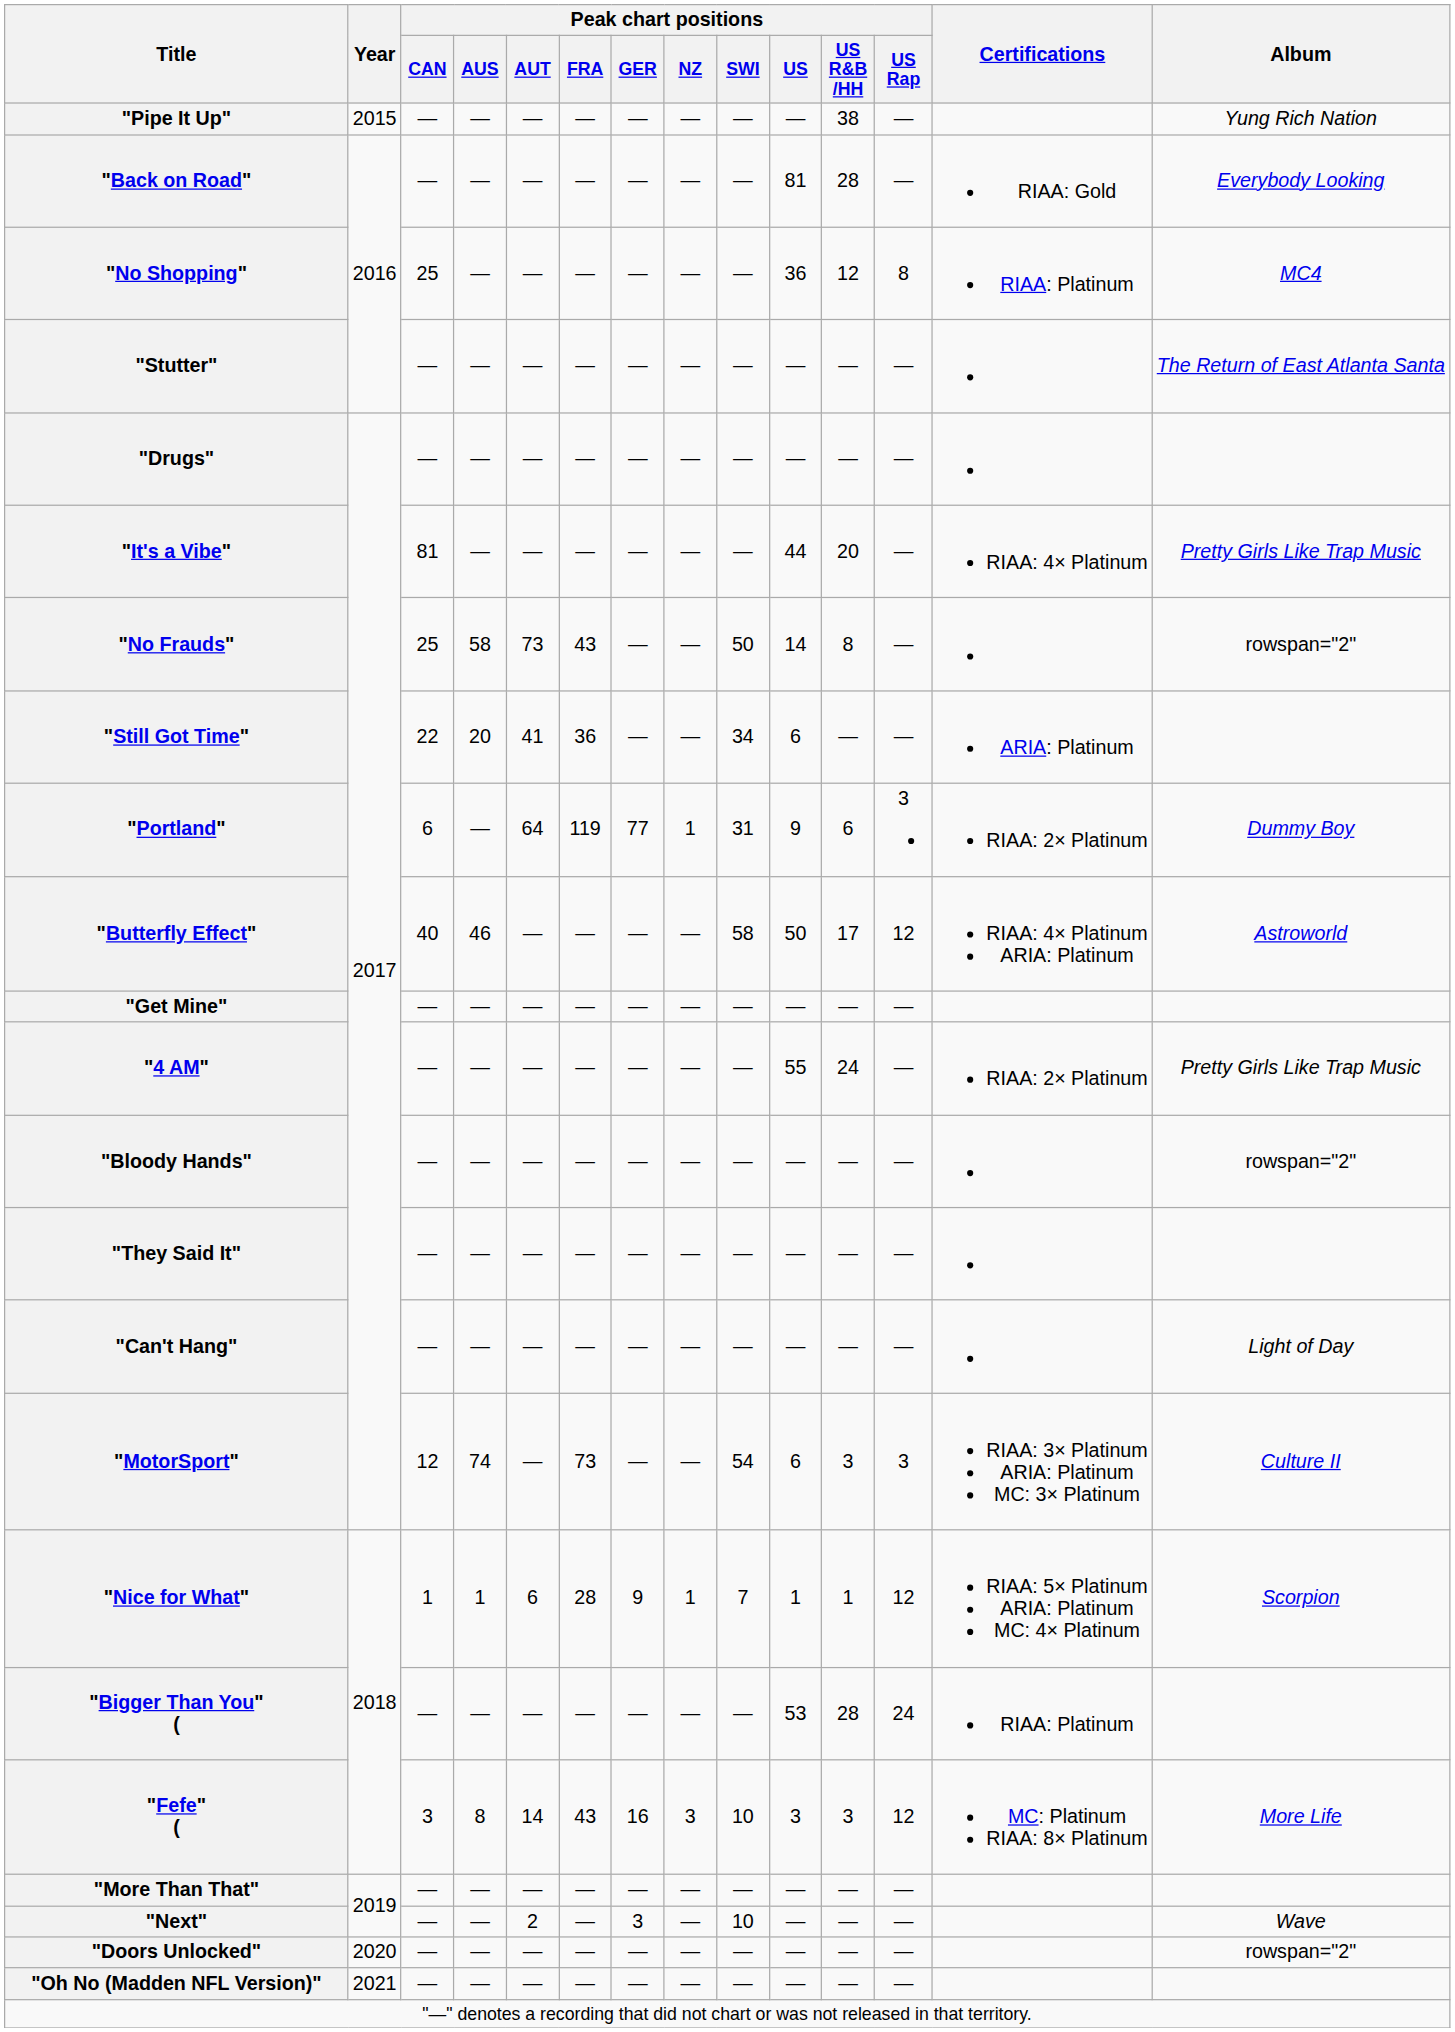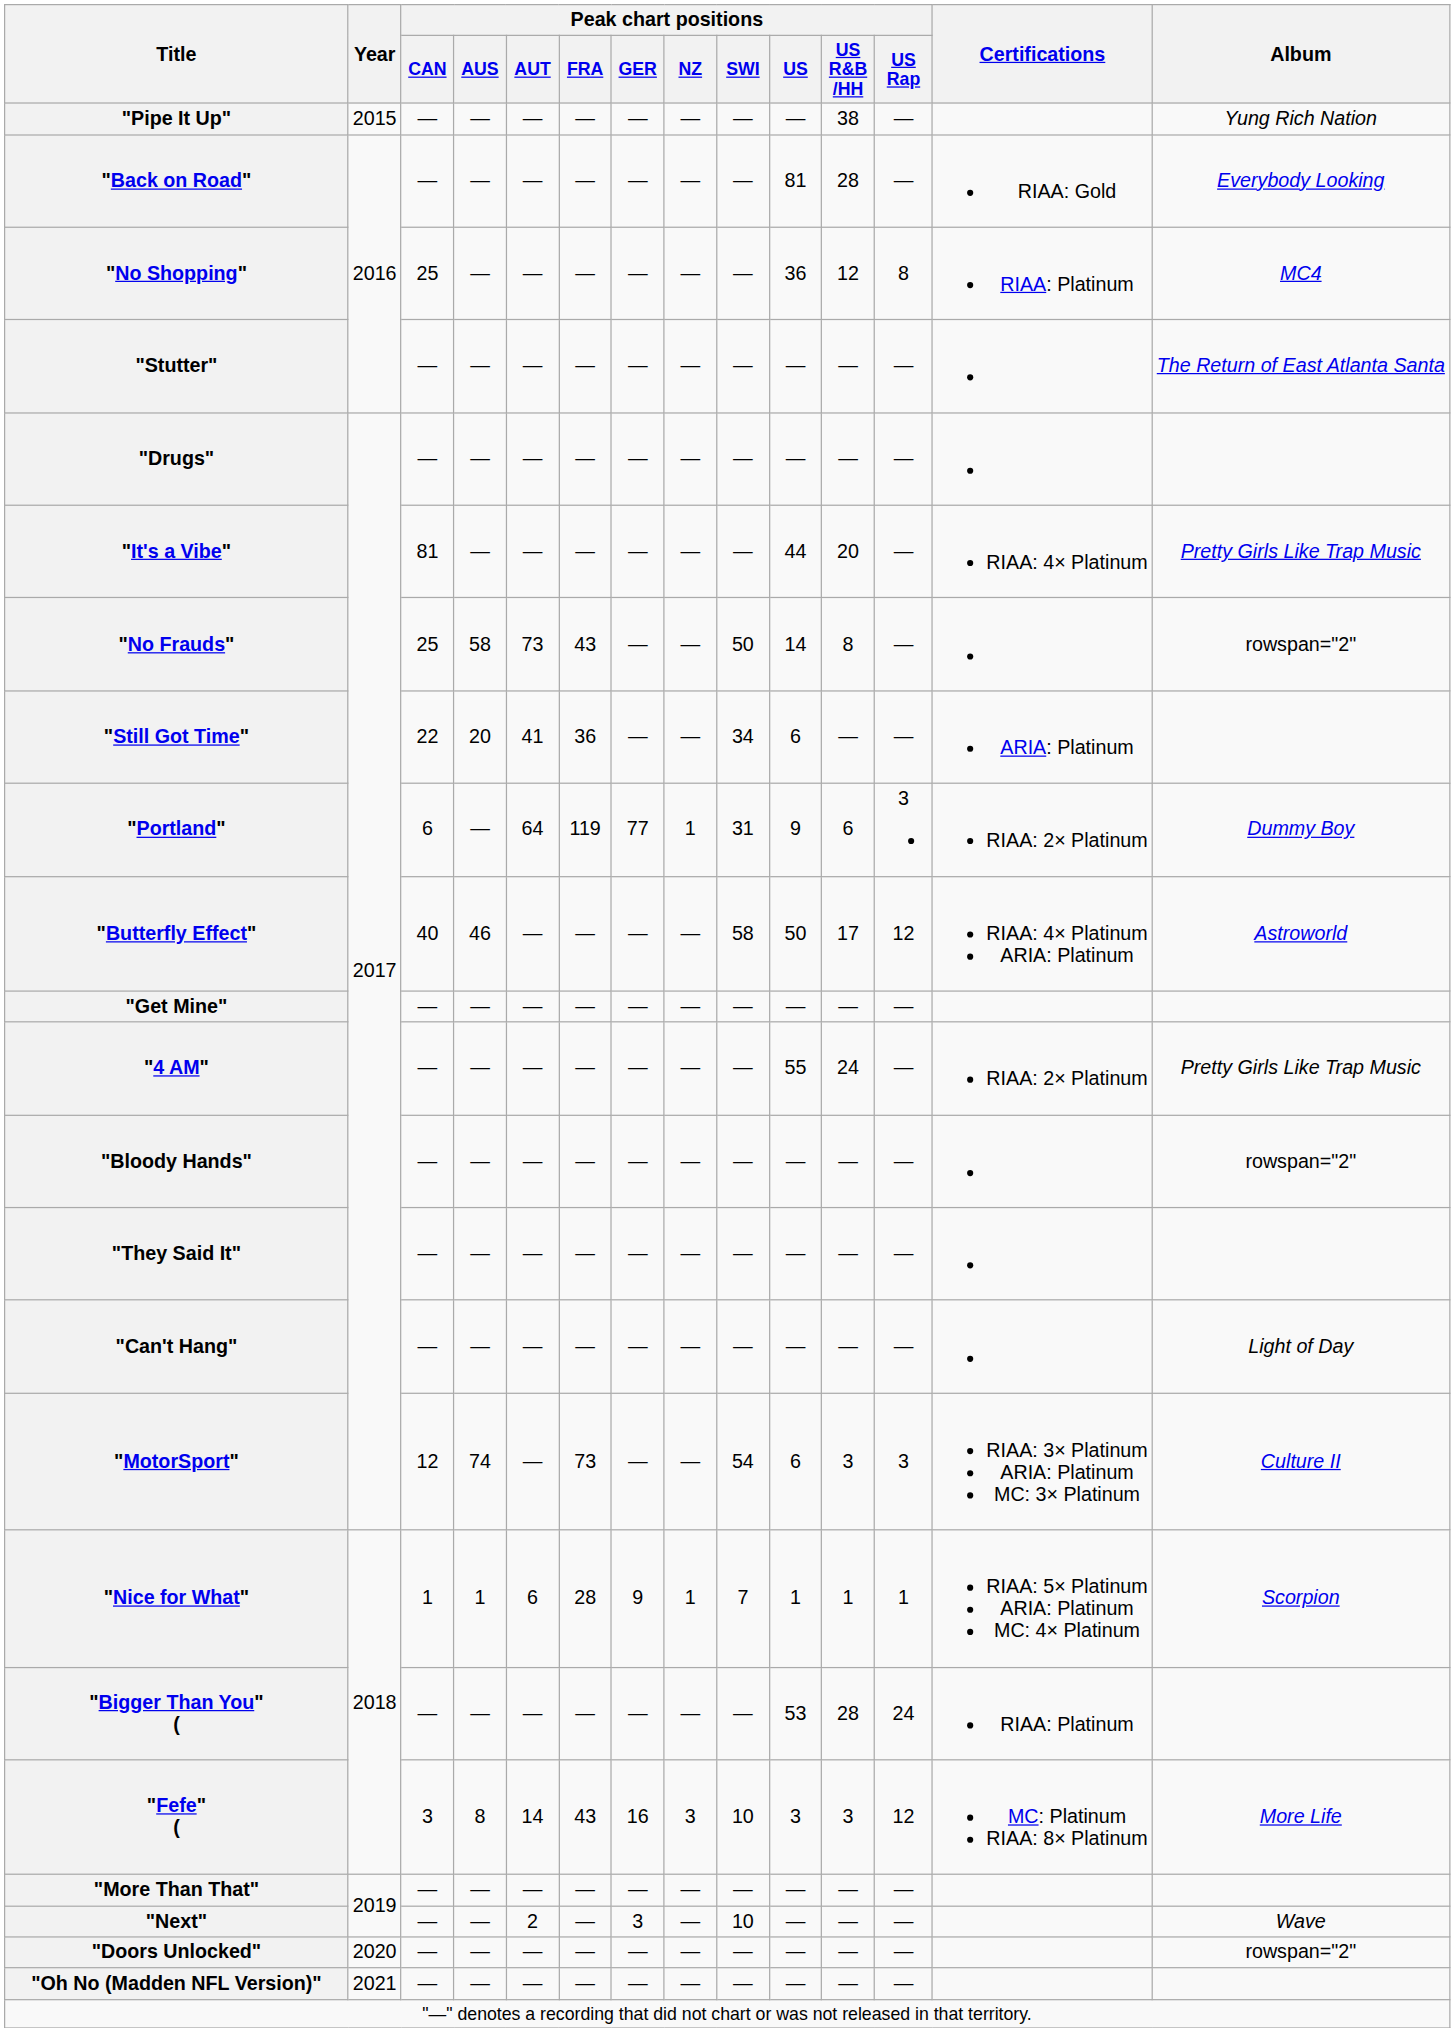"Nice for What" | Peak chart positions / US Rap: 12 -> 1
